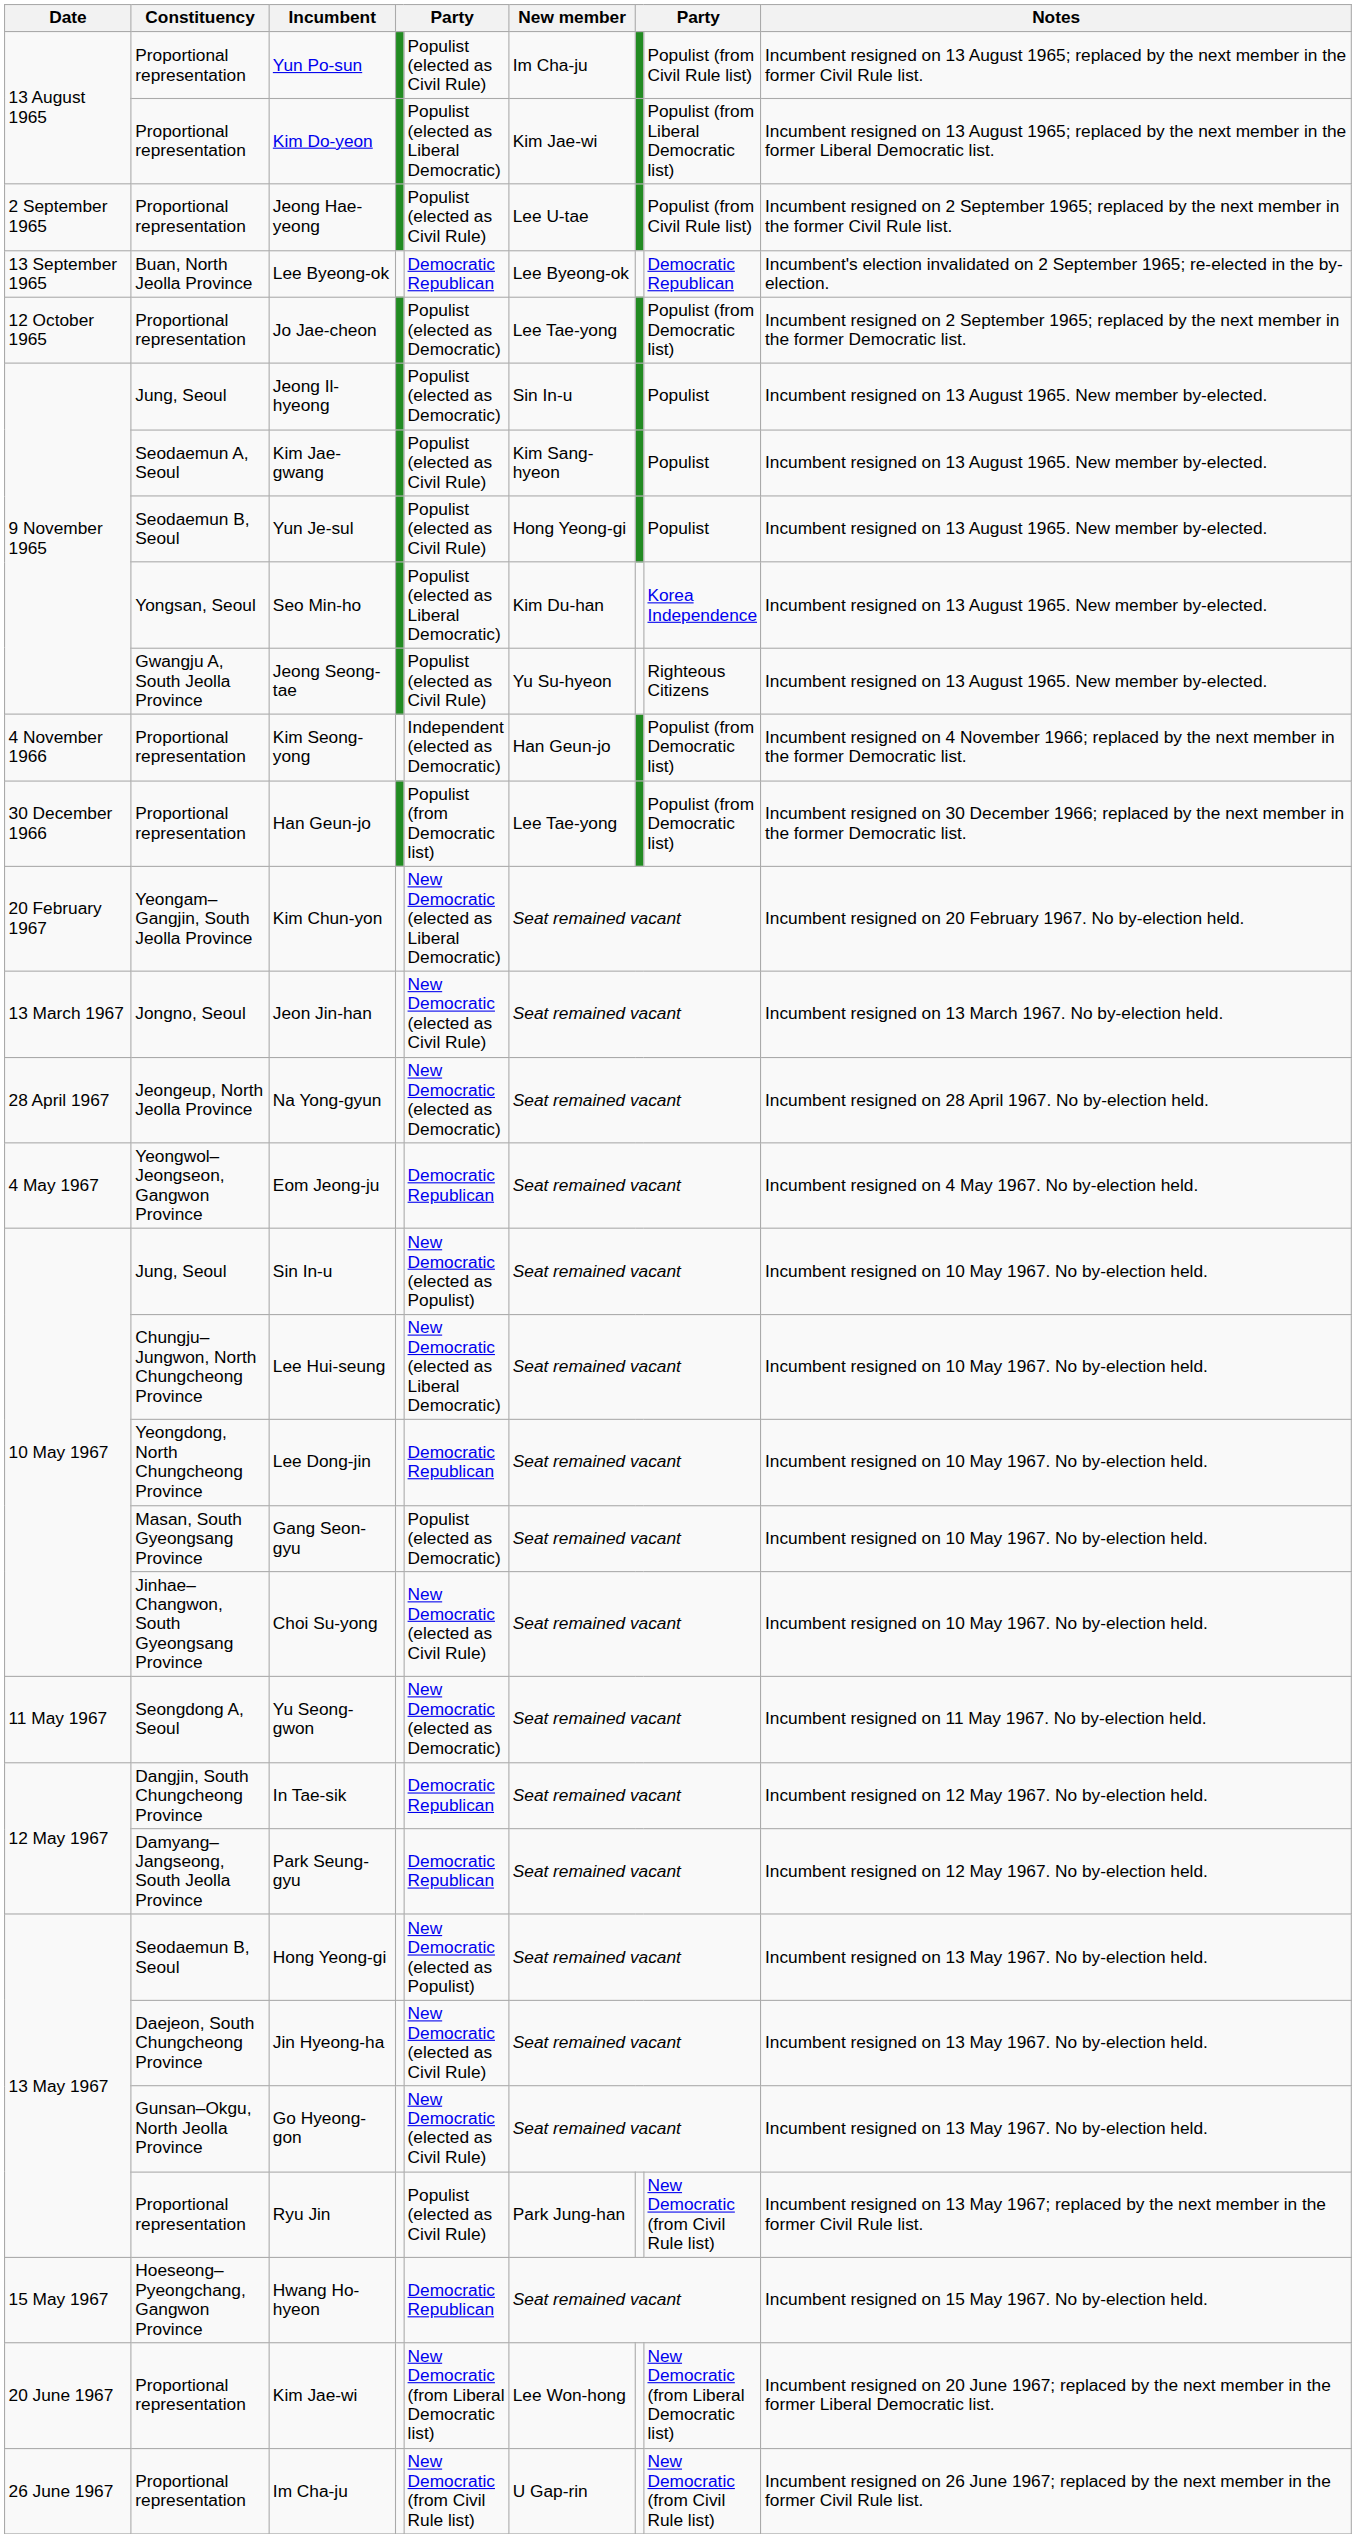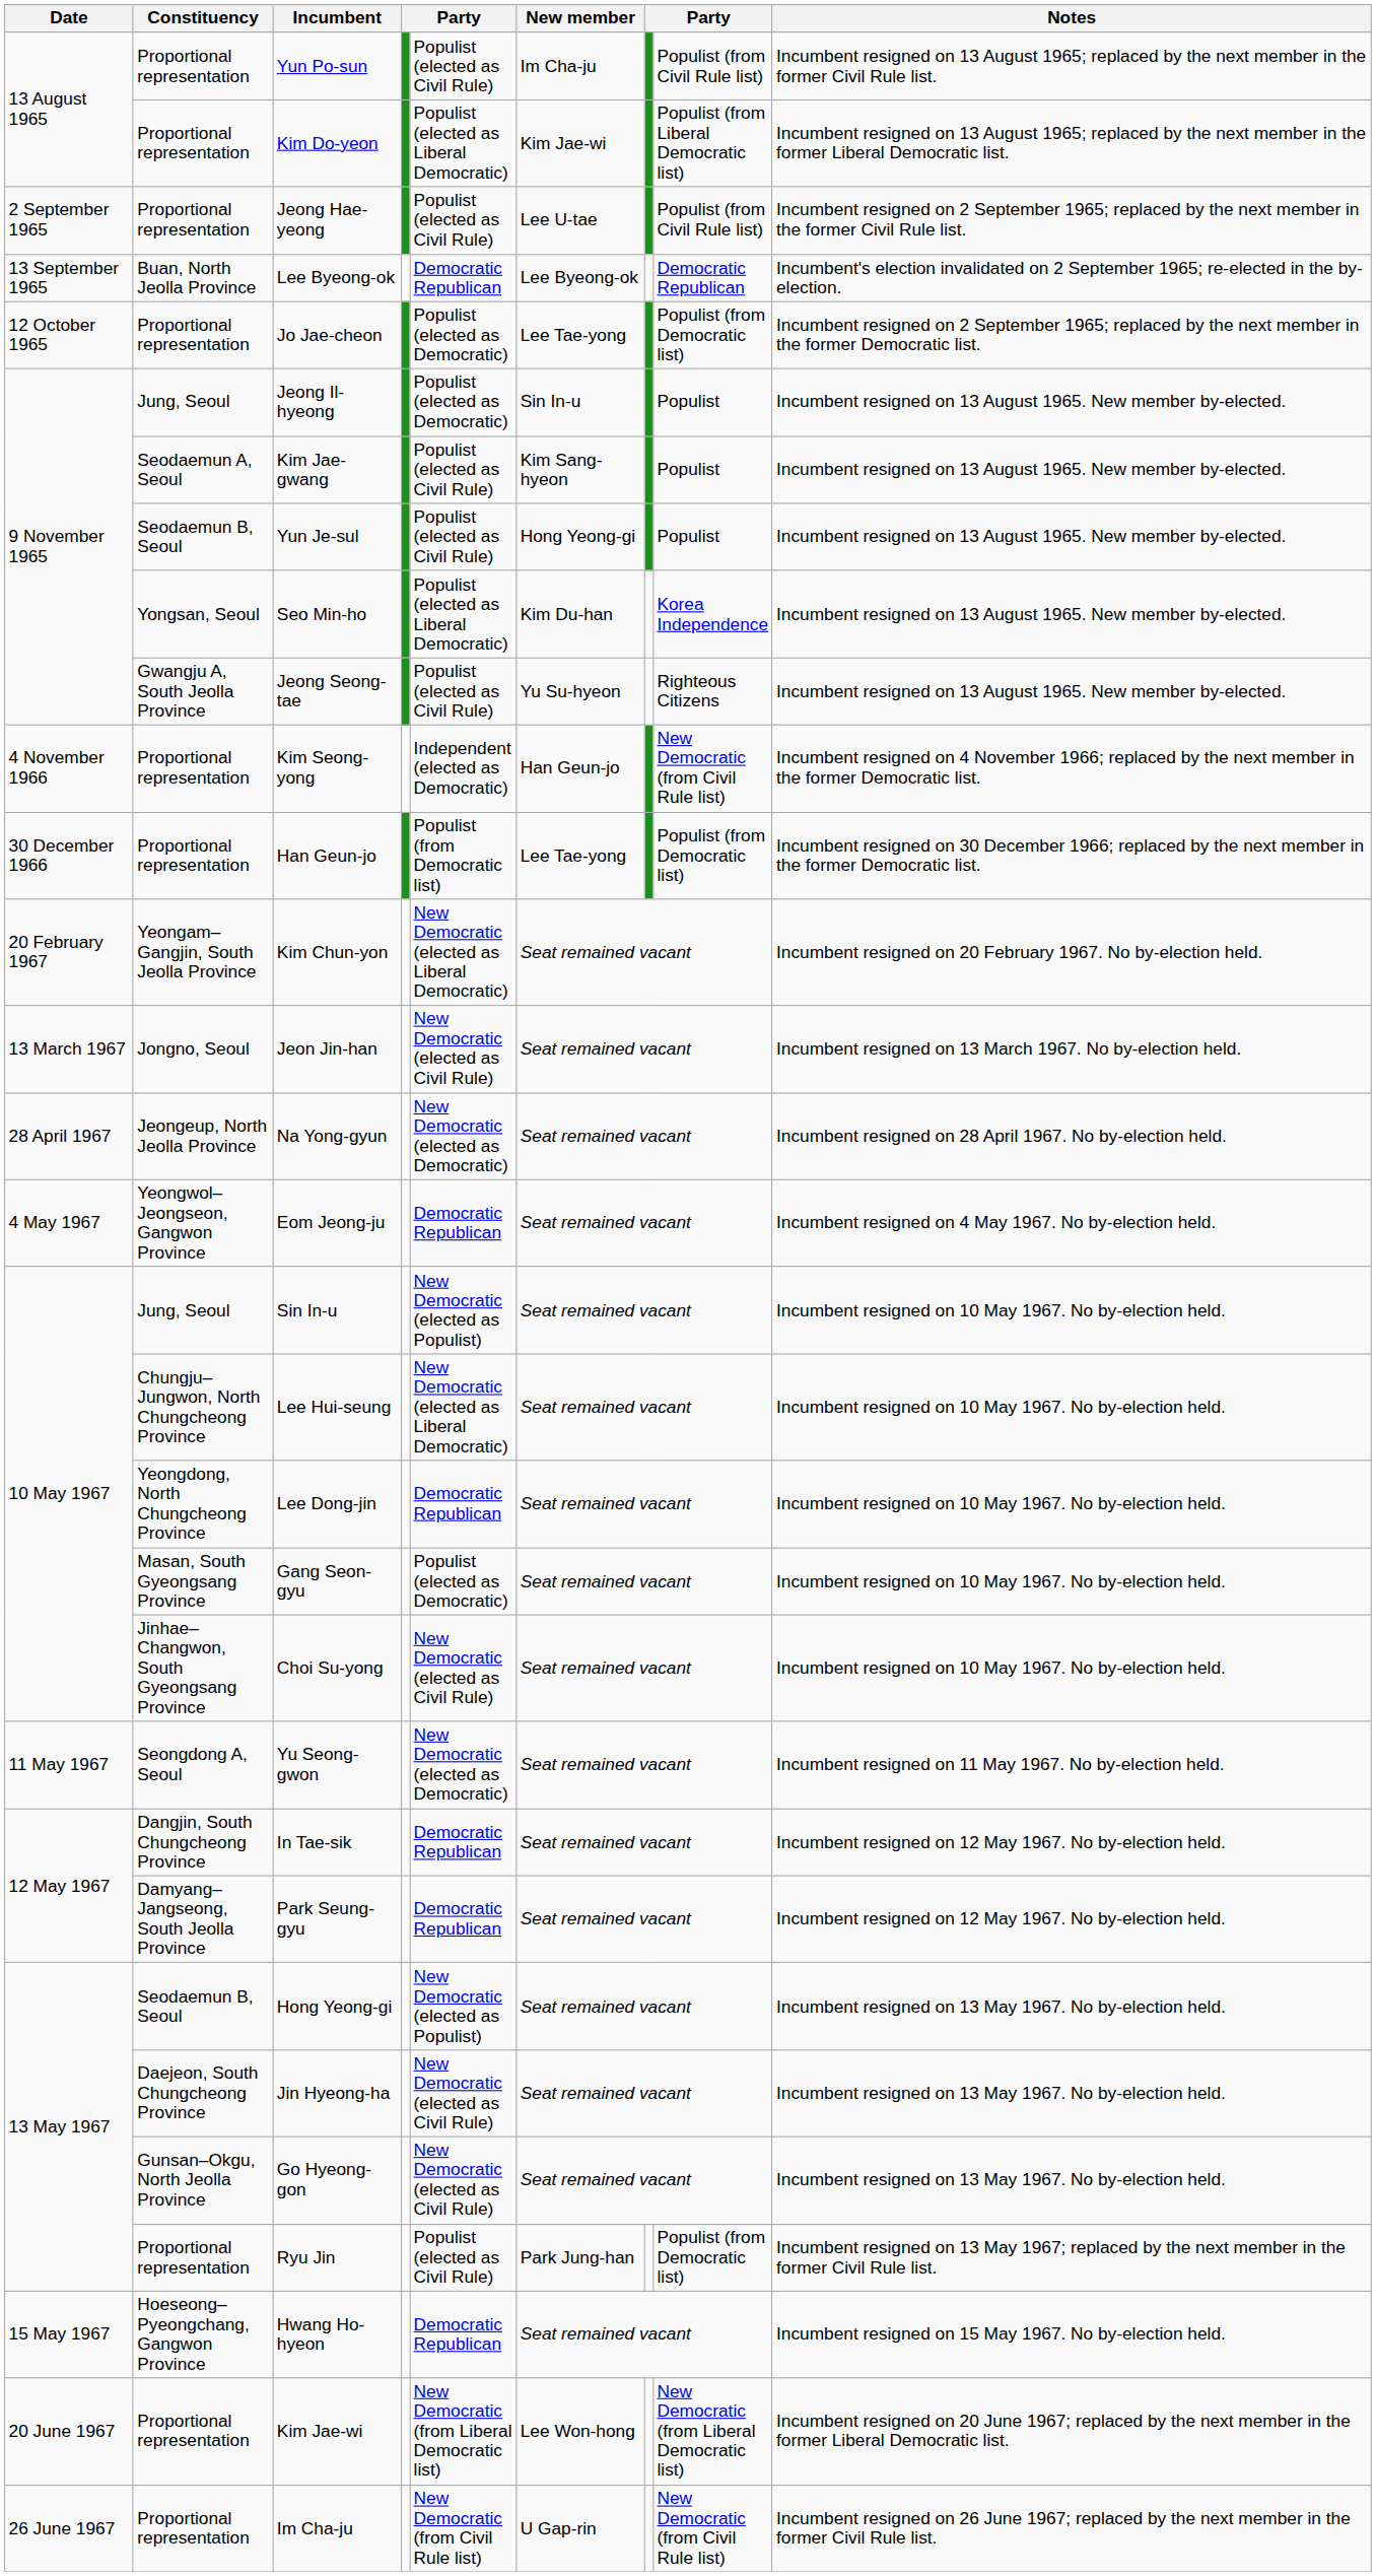Kim Seong-yong | column 8: Populist (from Democratic list) -> New Democratic (from Civil Rule list)
Ryu Jin | column 8: New Democratic (from Civil Rule list) -> Populist (from Democratic list)
